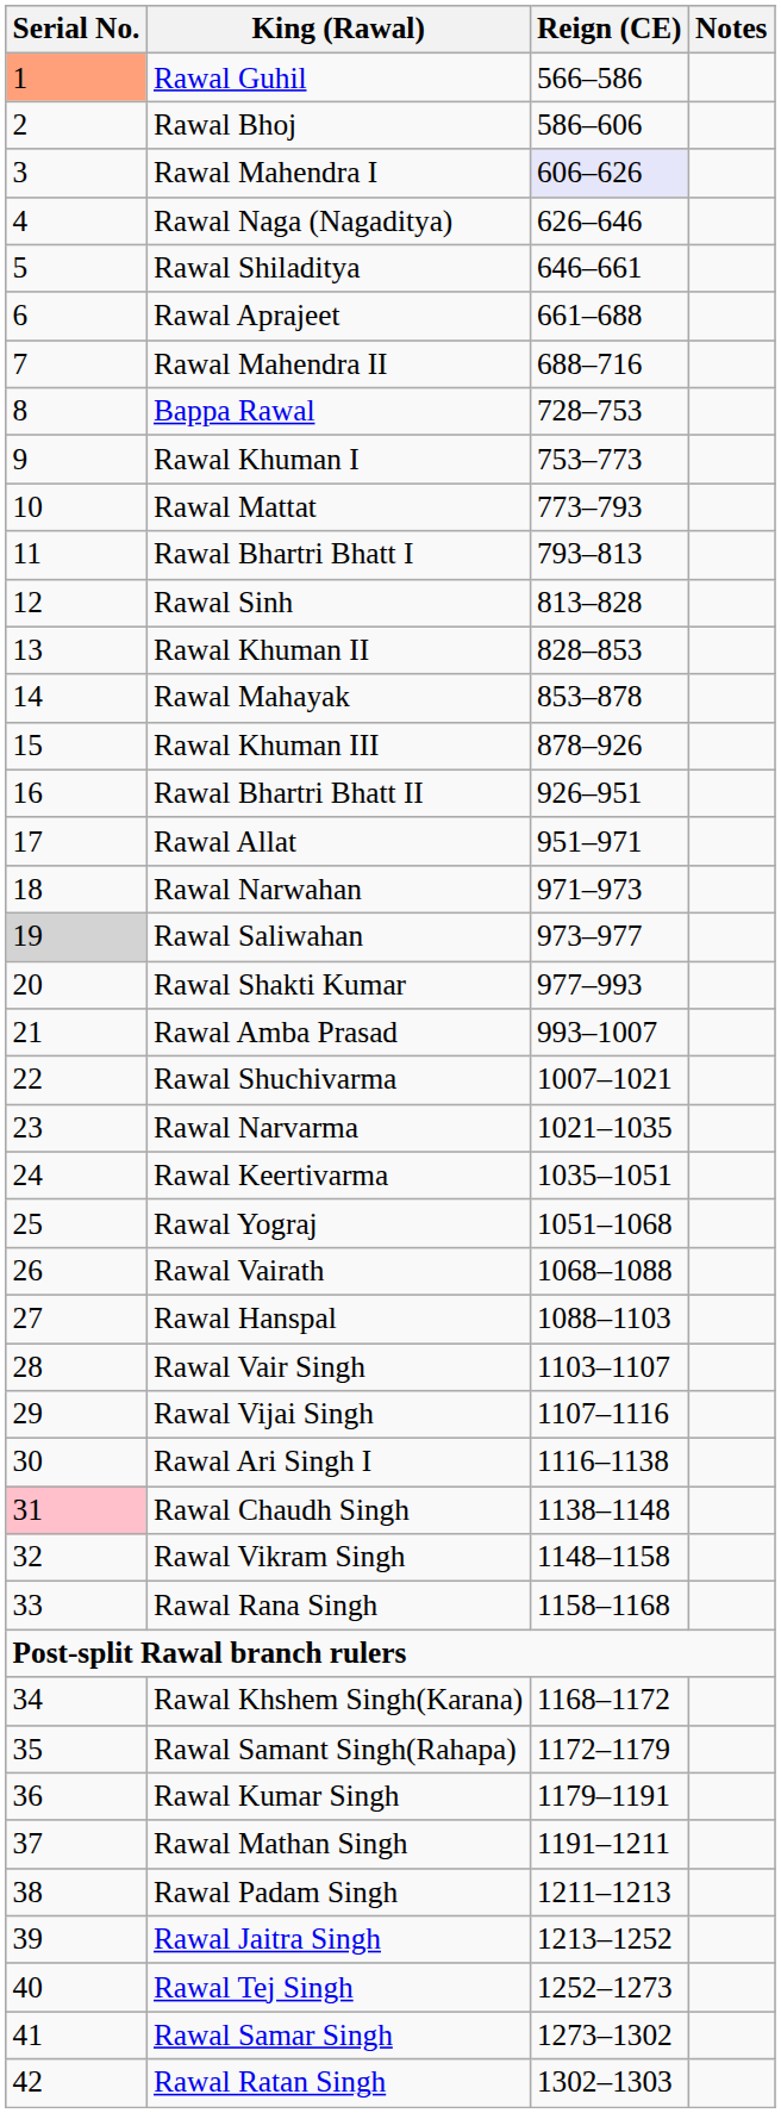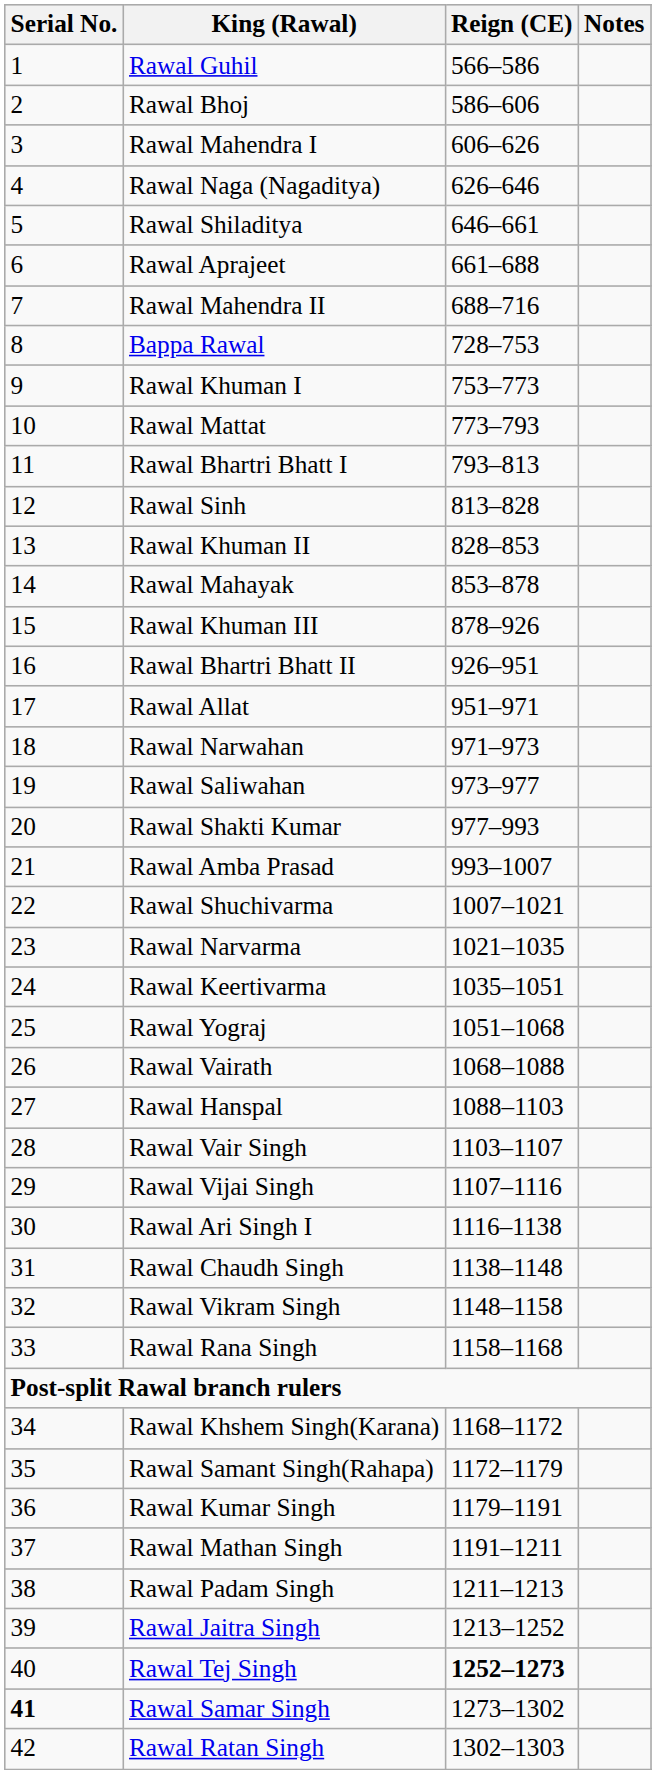Rawal Guhil | Serial No.: lightsalmon background -> no background
Rawal Mahendra I | Reign (CE): lavender background -> no background
Rawal Saliwahan | Serial No.: lightgrey background -> no background
Rawal Chaudh Singh | Serial No.: pink background -> no background
Rawal Tej Singh | Reign (CE): normal -> bold
Rawal Samar Singh | Serial No.: normal -> bold
